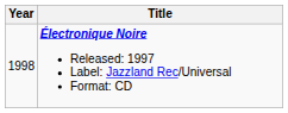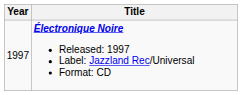row 2 | Year: 1998 -> 1997
